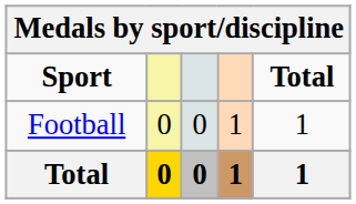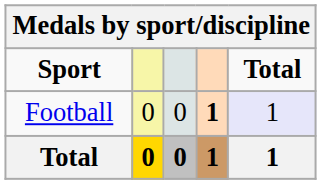Football | column 4: normal -> bold
Football | Total: no background -> lavender background
